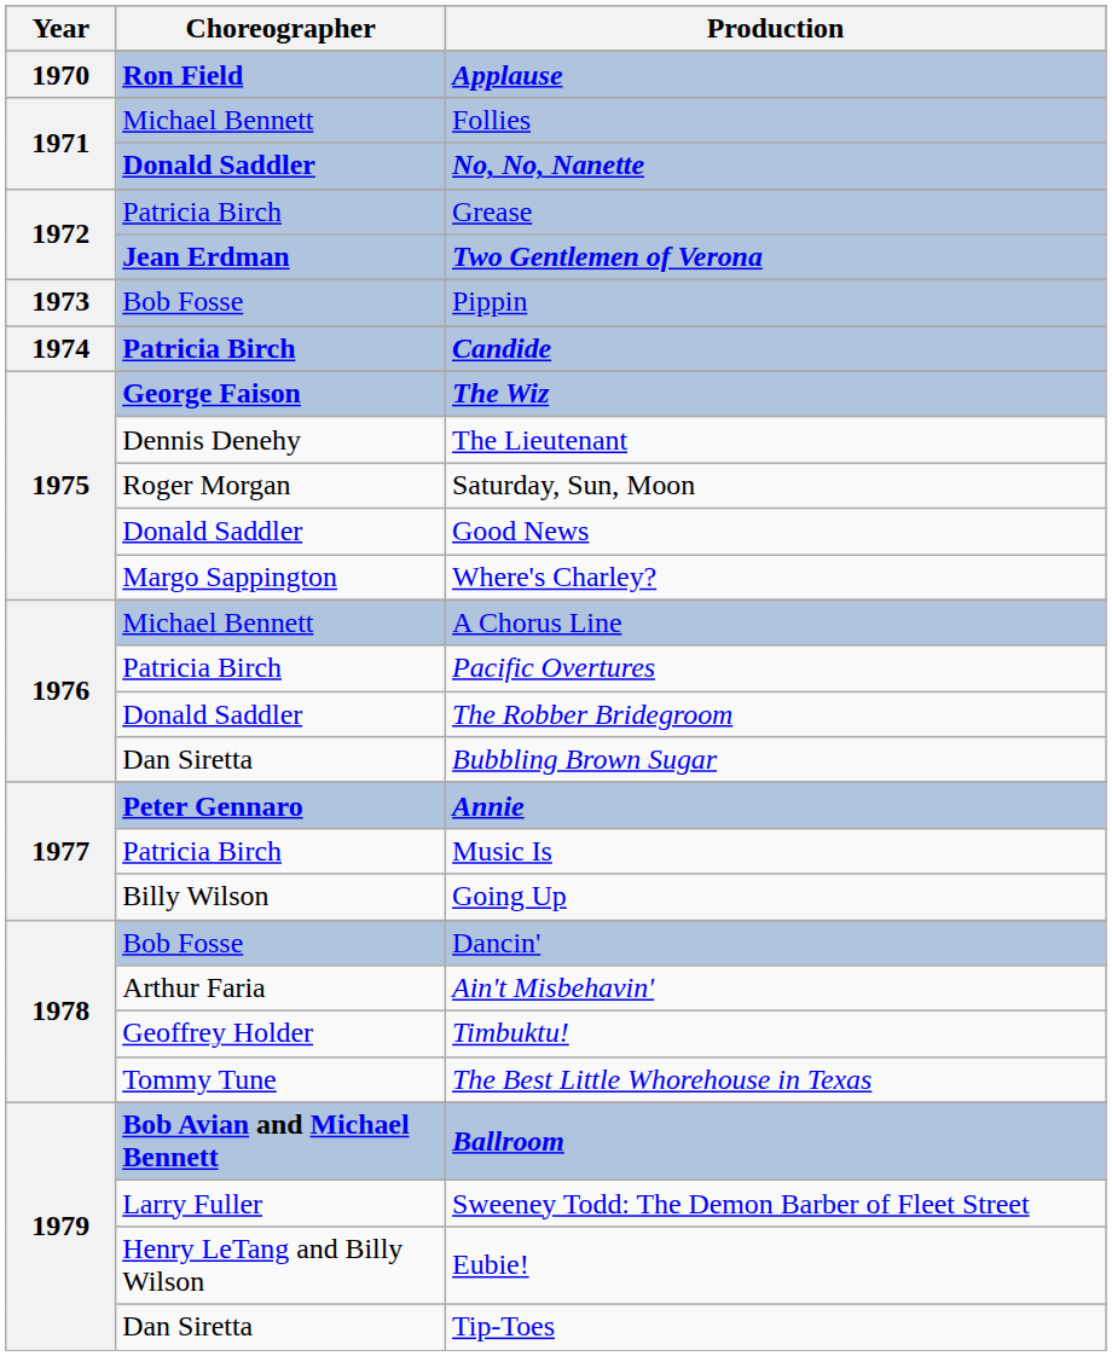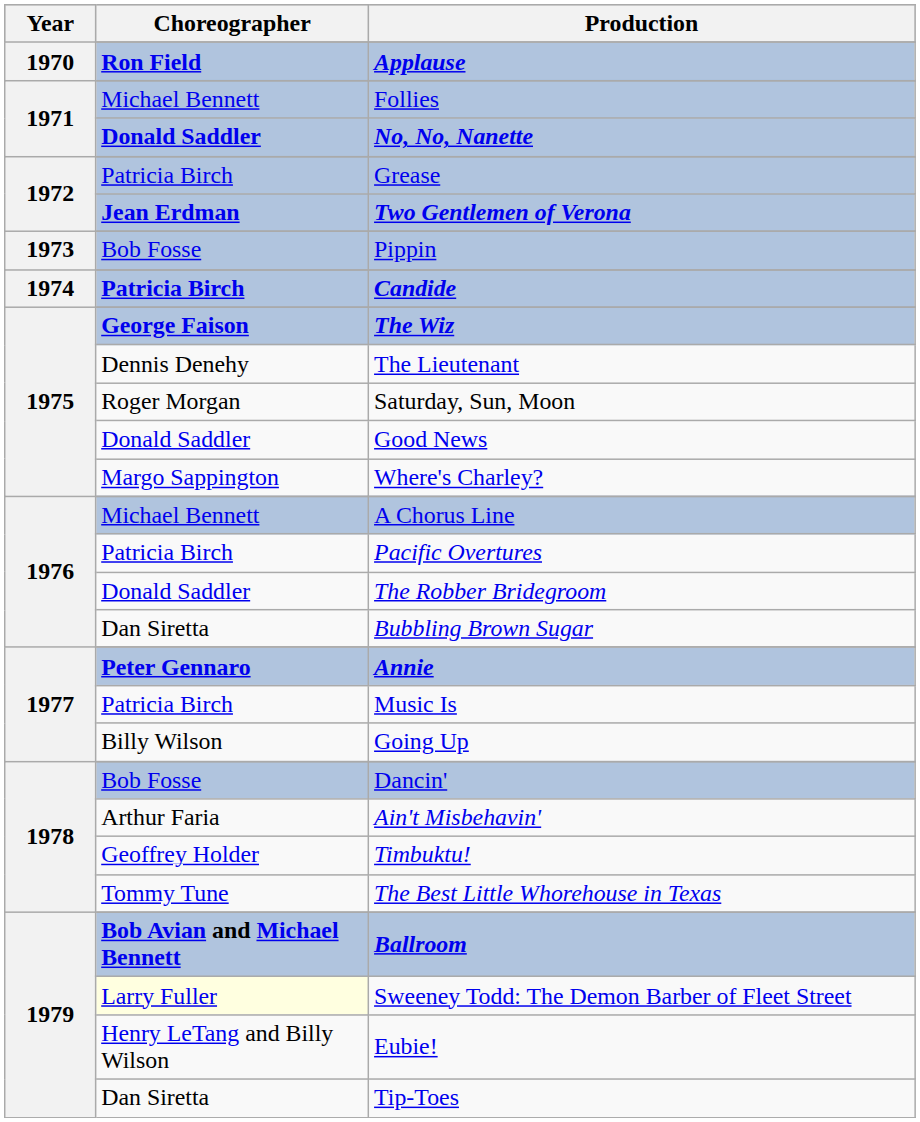Sweeney Todd: The Demon Barber of Fleet Street | Choreographer: no background -> lightyellow background
